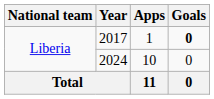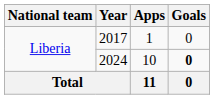2017 | Goals: bold -> normal
2024 | Goals: normal -> bold
